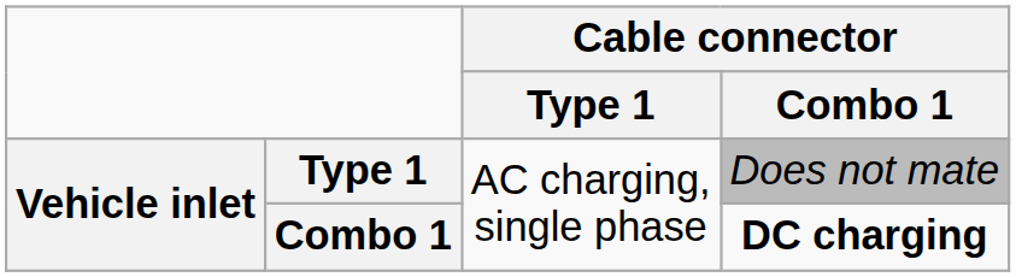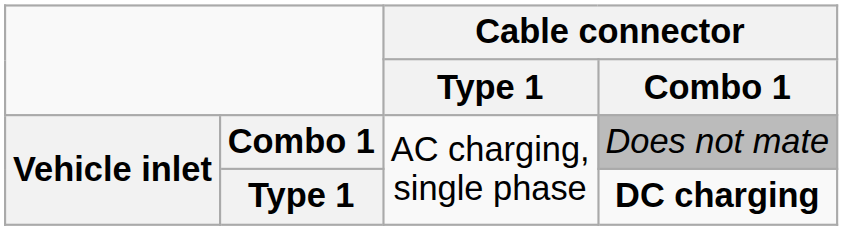row 3 | column 2: Type 1 -> Combo 1
row 4 | column 2: Combo 1 -> Type 1
